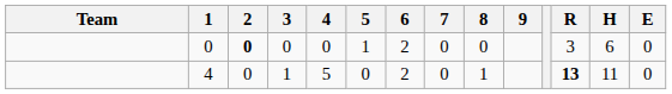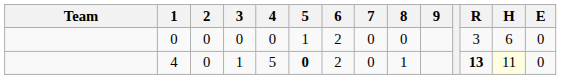row 2 | 2: bold -> normal
row 3 | 5: normal -> bold
row 3 | H: no background -> lightyellow background
